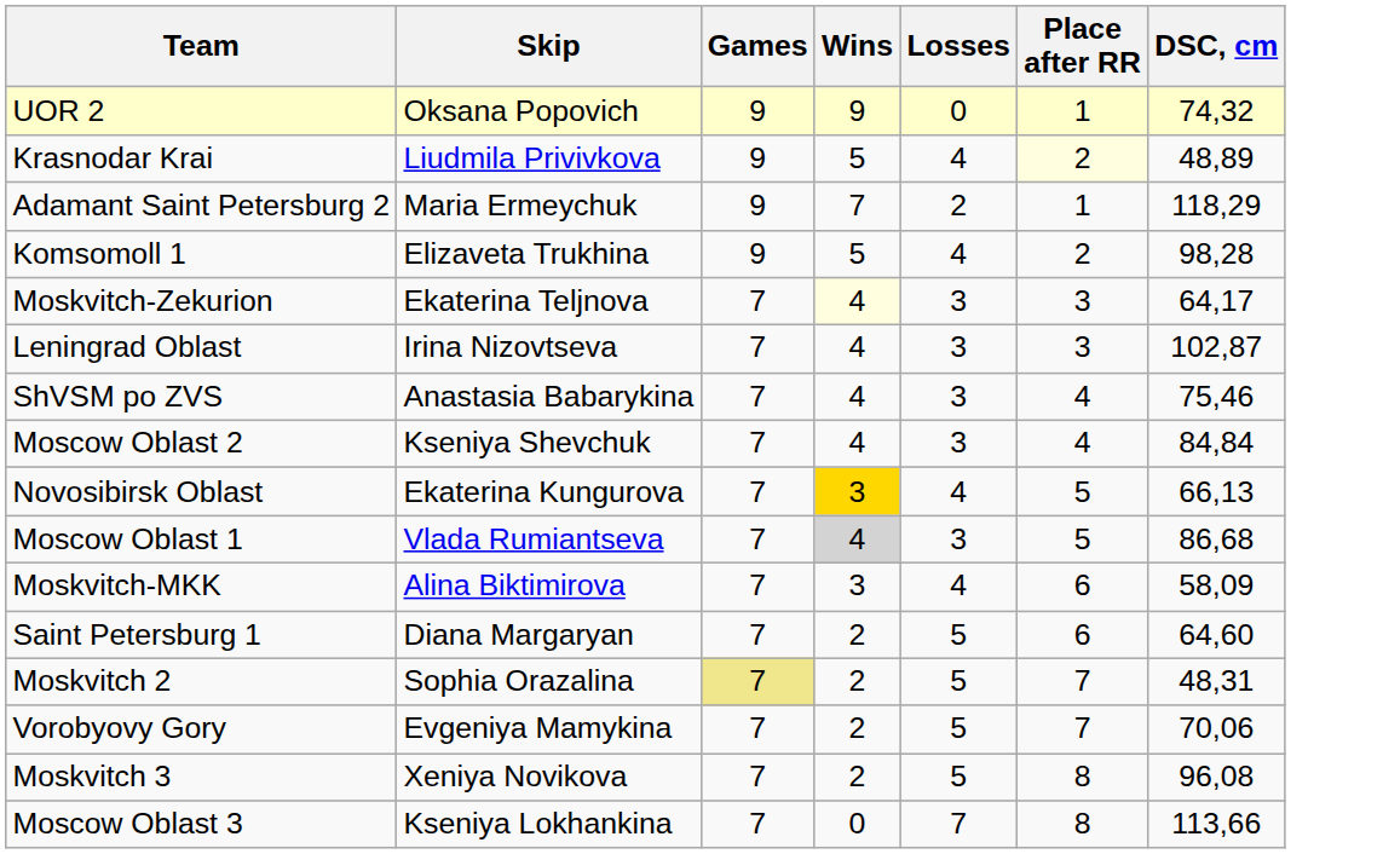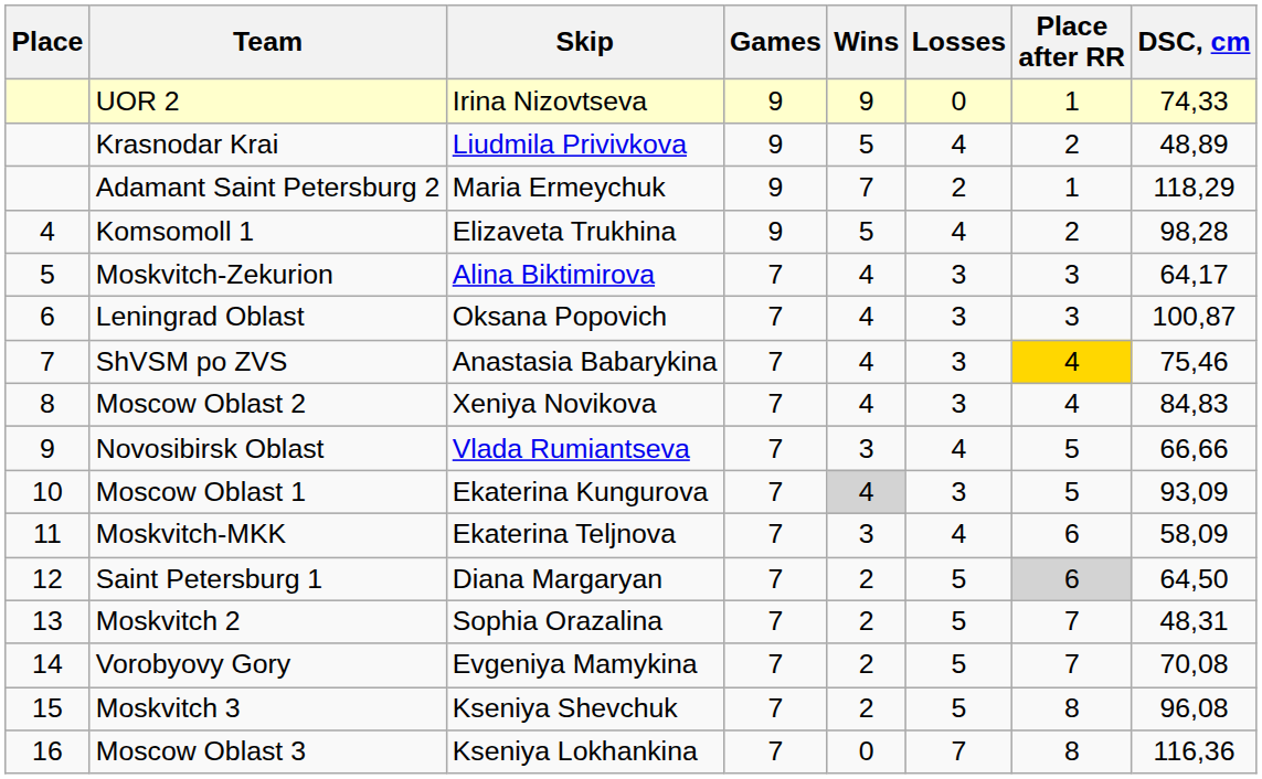+ column: Place | 4 | 5 | 6 | 7 | 8 | 9 | 10 | 11 | 12 | 13 | 14 | 15 | 16
UOR 2 | Skip: Oksana Popovich -> Irina Nizovtseva
UOR 2 | DSC, cm: 74,32 -> 74,33
Krasnodar Krai | Place after RR: lightyellow background -> no background
Moskvitch-Zekurion | Skip: Ekaterina Teljnova -> Alina Biktimirova
Moskvitch-Zekurion | Wins: lightyellow background -> no background
Leningrad Oblast | Skip: Irina Nizovtseva -> Oksana Popovich
Leningrad Oblast | DSC, cm: 102,87 -> 100,87
ShVSM po ZVS | Place after RR: no background -> gold background
Moscow Oblast 2 | Skip: Kseniya Shevchuk -> Xeniya Novikova
Moscow Oblast 2 | DSC, cm: 84,84 -> 84,83
Novosibirsk Oblast | Skip: Ekaterina Kungurova -> Vlada Rumiantseva
Novosibirsk Oblast | Wins: gold background -> no background
Novosibirsk Oblast | DSC, cm: 66,13 -> 66,66
Moscow Oblast 1 | Skip: Vlada Rumiantseva -> Ekaterina Kungurova
Moscow Oblast 1 | DSC, cm: 86,68 -> 93,09
Moskvitch-MKK | Skip: Alina Biktimirova -> Ekaterina Teljnova
Saint Petersburg 1 | Place after RR: no background -> lightgrey background
Saint Petersburg 1 | DSC, cm: 64,60 -> 64,50
Moskvitch 2 | Games: khaki background -> no background
Vorobyovy Gory | DSC, cm: 70,06 -> 70,08
Moskvitch 3 | Skip: Xeniya Novikova -> Kseniya Shevchuk
Moscow Oblast 3 | DSC, cm: 113,66 -> 116,36
